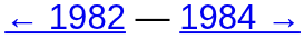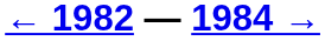row 1 | column 1: normal -> bold
